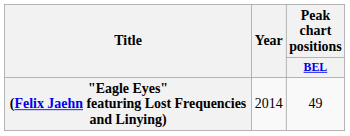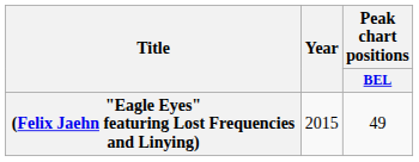row 3 | Year: 2014 -> 2015
